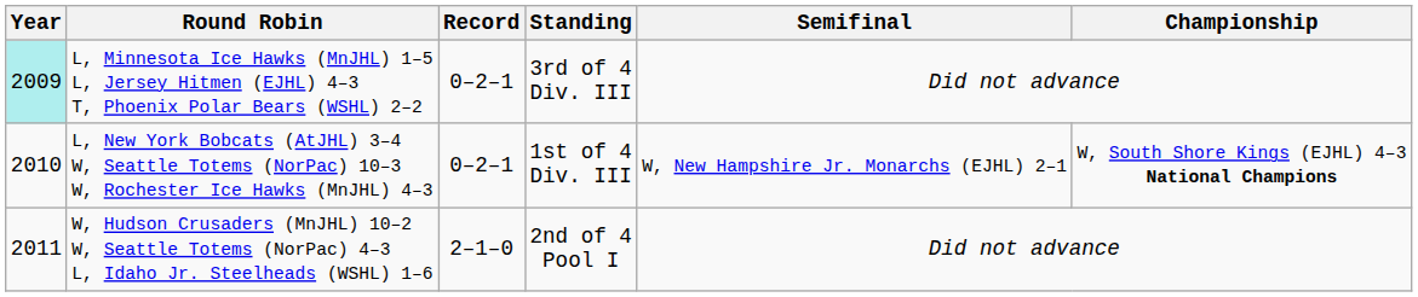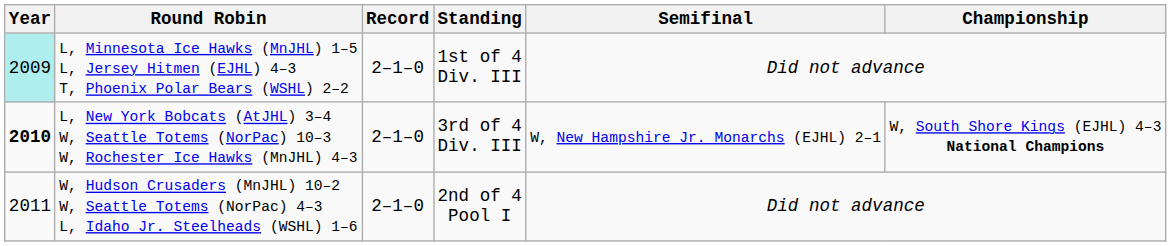row 2 | Record: 0–2–1 -> 2–1–0
row 2 | Standing: 3rd of 4 Div. III -> 1st of 4 Div. III
row 3 | Year: normal -> bold
row 3 | Record: 0–2–1 -> 2–1–0
row 3 | Standing: 1st of 4 Div. III -> 3rd of 4 Div. III
